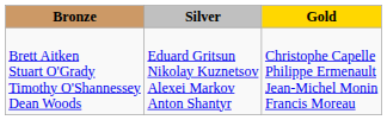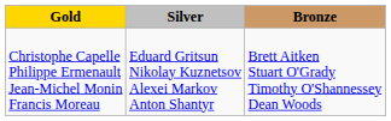columns swapped: Gold <-> Bronze
